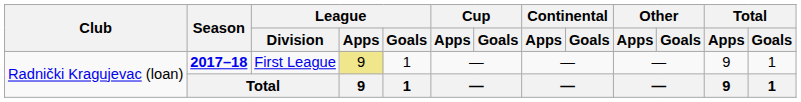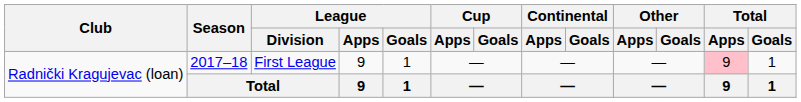Radnički Kragujevac (loan) / First League | Season: bold -> normal
Radnički Kragujevac (loan) / First League | League / Apps: khaki background -> no background
Radnički Kragujevac (loan) / First League | Total / Apps: no background -> pink background
